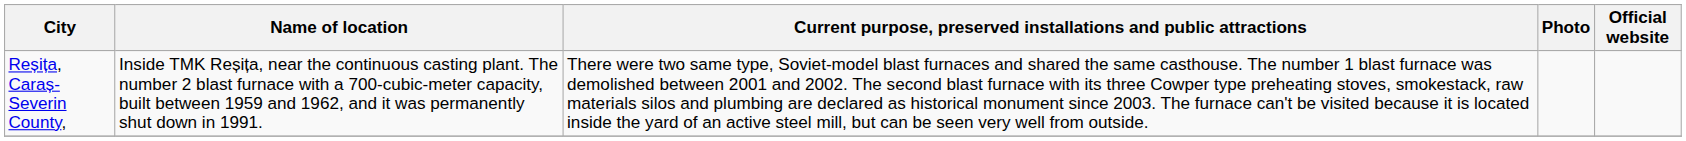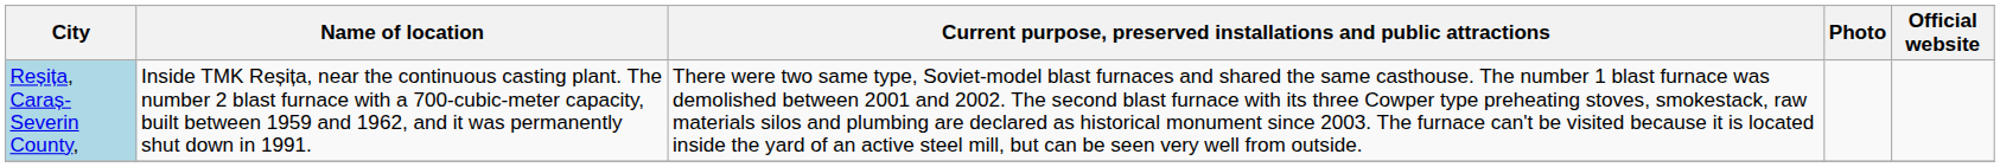Reșița, Caraș-Severin County, | City: no background -> lightblue background
